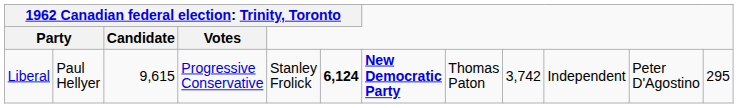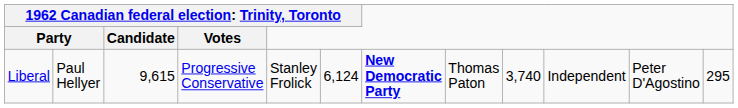Liberal | column 6: bold -> normal
Liberal | column 9: 3,742 -> 3,740
